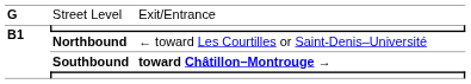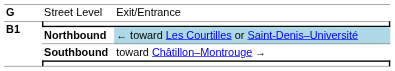Northbound | column 3: no background -> lightblue background
Southbound | column 3: bold -> normal
